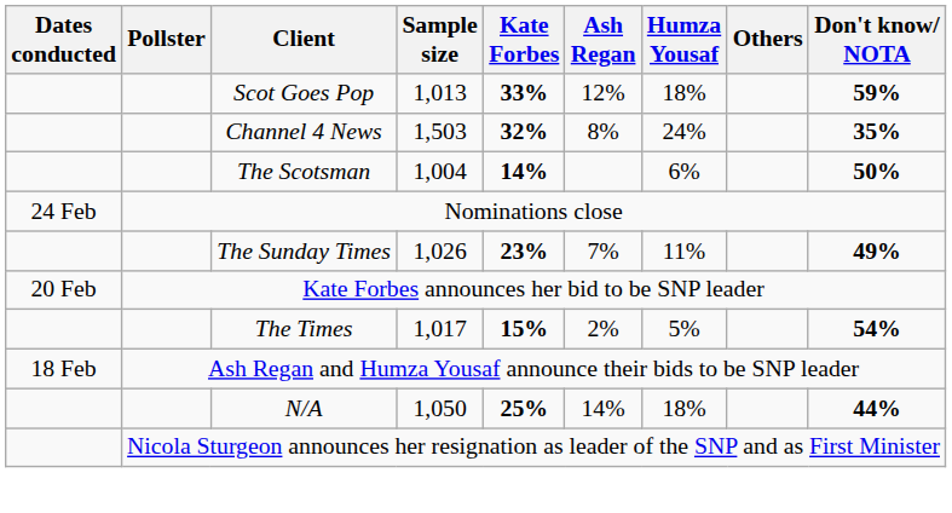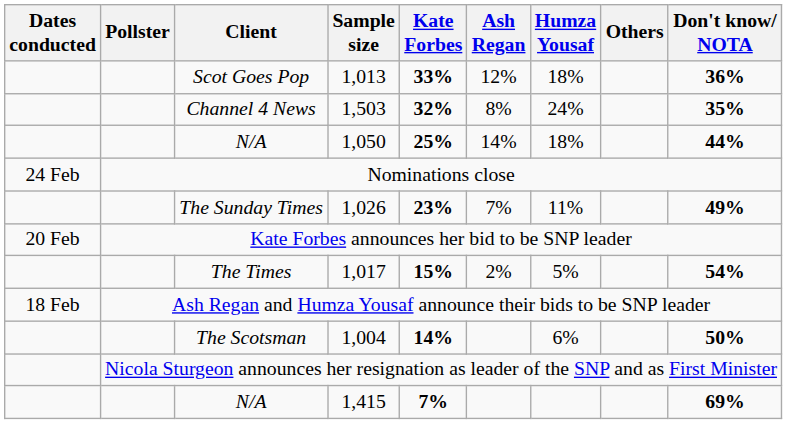Scot Goes Pop | Don't know/ NOTA: 59% -> 36%
rows swapped: N/A / 1,050 <-> The Scotsman
+ row: N/A | 1,415 | 7% | 69%
